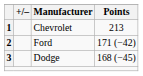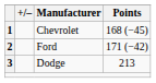Chevrolet | Points: 213 -> 168 (−45)
Dodge | Points: 168 (−45) -> 213
